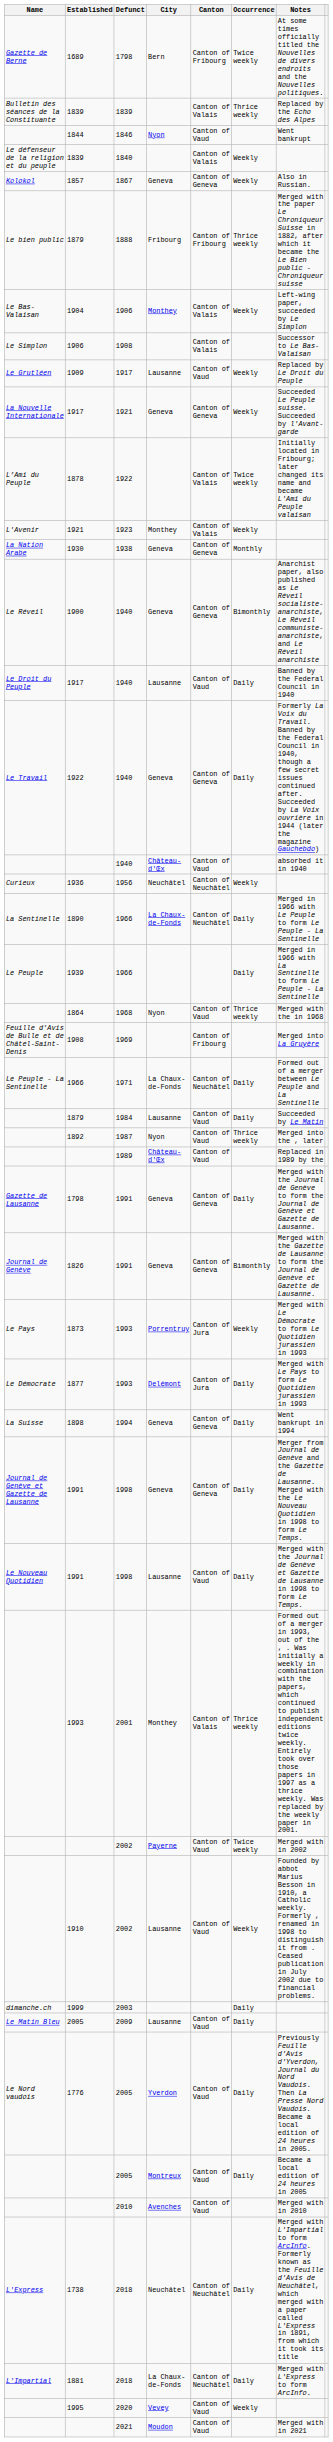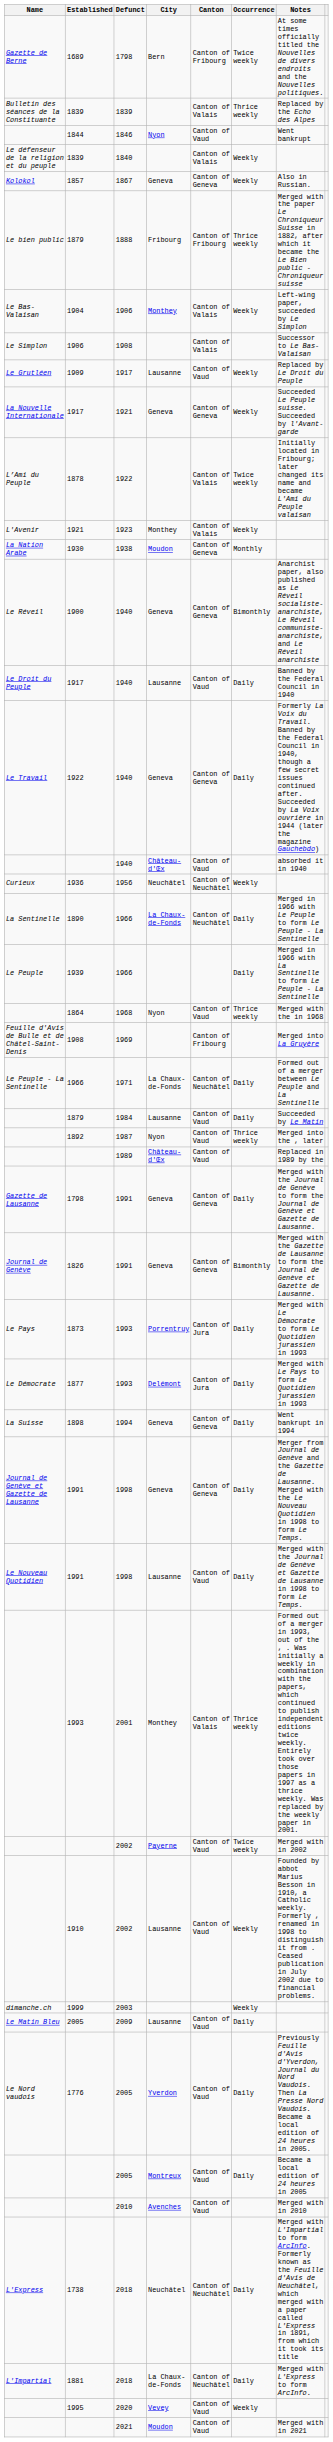1930 | City: Geneva -> Moudon
1873 | Occurrence: Weekly -> Daily
1999 | Occurrence: Daily -> Weekly
